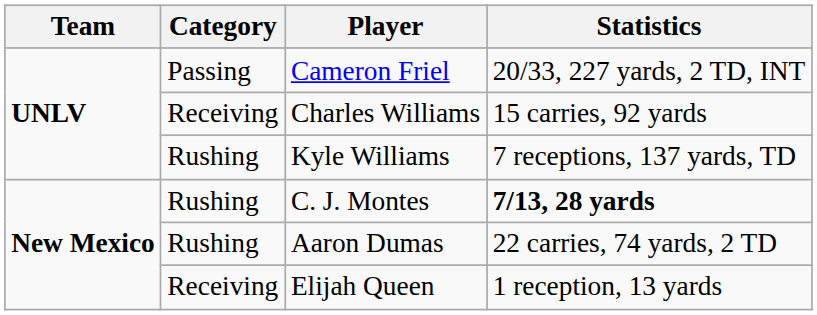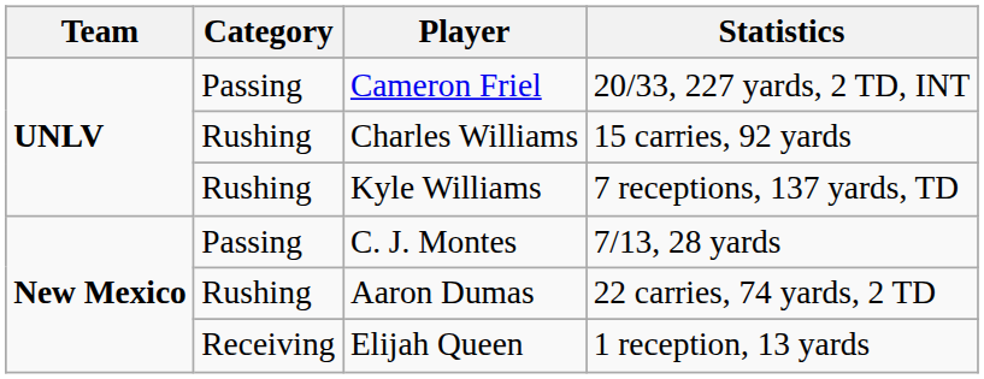Charles Williams | Category: Receiving -> Rushing
C. J. Montes | Category: Rushing -> Passing
C. J. Montes | Statistics: bold -> normal
